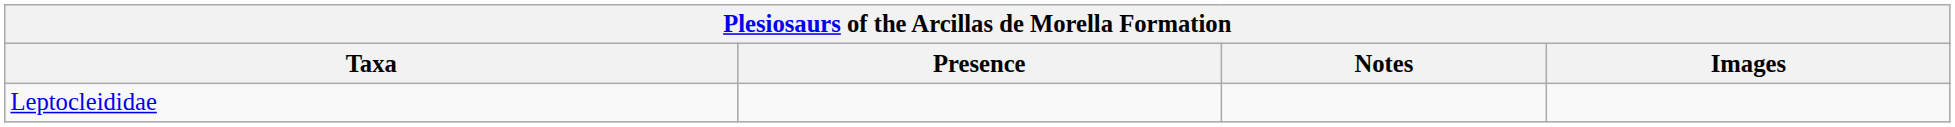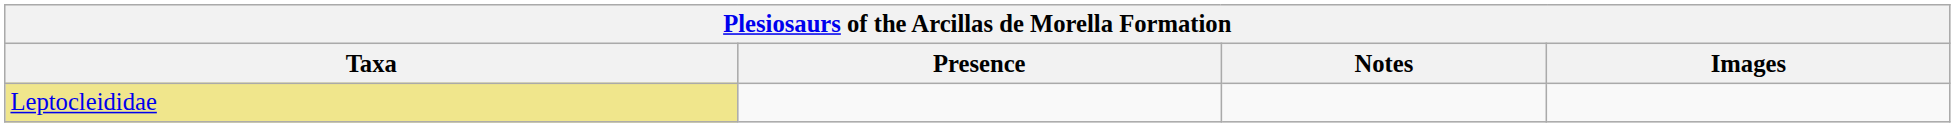Leptocleididae | Taxa: no background -> khaki background
